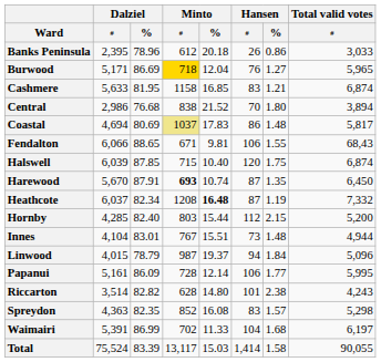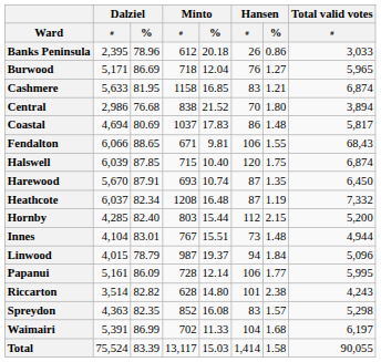Burwood | Minto / #: gold background -> no background
Coastal | Minto / #: khaki background -> no background
Harewood | Minto / #: bold -> normal
Heathcote | Minto / %: bold -> normal
